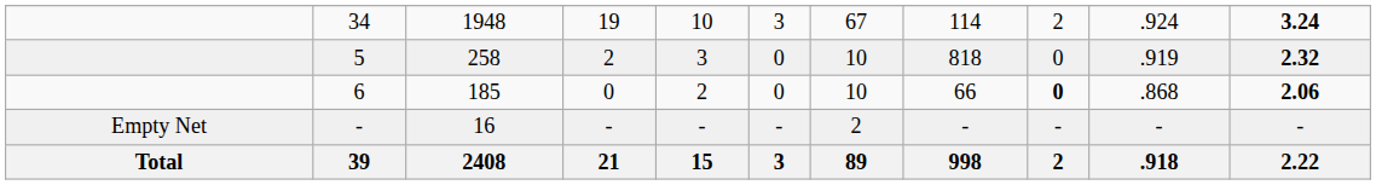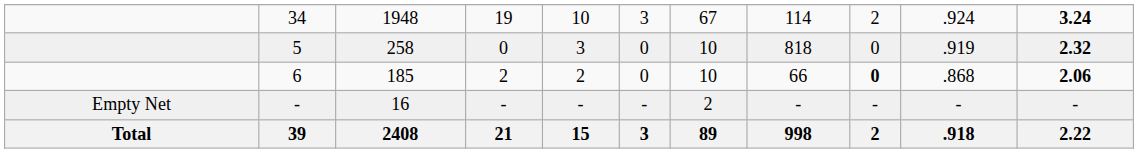5 | column 4: 2 -> 0
6 | column 4: 0 -> 2
